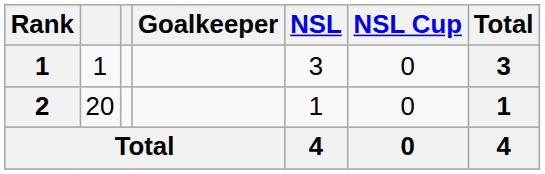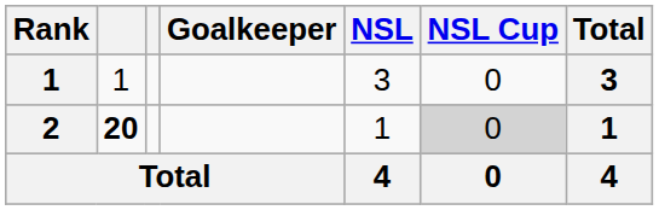2 | column 2: normal -> bold
2 | NSL Cup: no background -> lightgrey background
